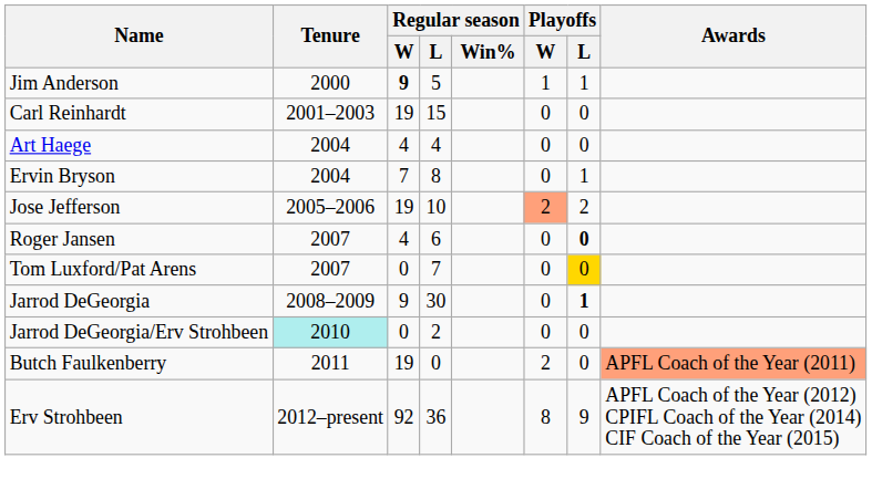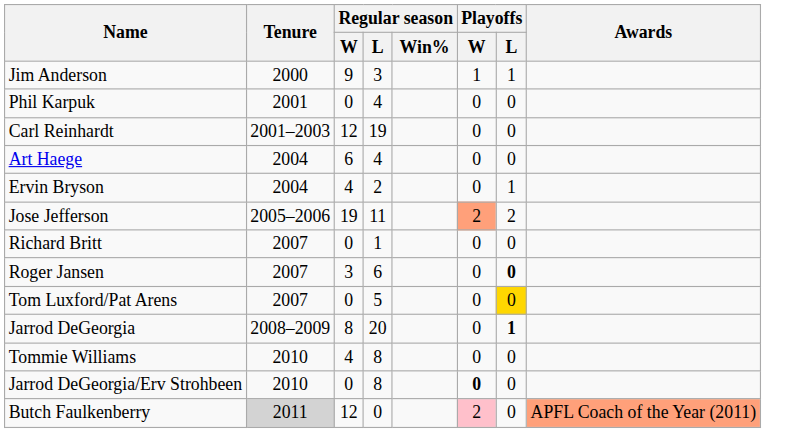Jim Anderson | Regular season / W: bold -> normal
Jim Anderson | Regular season / L: 5 -> 3
+ row: Phil Karpuk | 2001 | 0 | 4 | 0 | 0
Carl Reinhardt | Regular season / W: 19 -> 12
Carl Reinhardt | Regular season / L: 15 -> 19
Art Haege | Regular season / W: 4 -> 6
Ervin Bryson | Regular season / W: 7 -> 4
Ervin Bryson | Regular season / L: 8 -> 2
Jose Jefferson | Regular season / L: 10 -> 11
+ row: Richard Britt | 2007 | 0 | 1 | 0 | 0
Roger Jansen | Regular season / W: 4 -> 3
Tom Luxford/Pat Arens | Regular season / L: 7 -> 5
Jarrod DeGeorgia | Regular season / W: 9 -> 8
Jarrod DeGeorgia | Regular season / L: 30 -> 20
+ row: Tommie Williams | 2010 | 4 | 8 | 0 | 0
Jarrod DeGeorgia/Erv Strohbeen | Tenure: paleturquoise background -> no background
Jarrod DeGeorgia/Erv Strohbeen | Regular season / L: 2 -> 8
Jarrod DeGeorgia/Erv Strohbeen | Playoffs / W: normal -> bold
Butch Faulkenberry | Tenure: no background -> lightgrey background
Butch Faulkenberry | Regular season / W: 19 -> 12
Butch Faulkenberry | Playoffs / W: no background -> pink background
- row: Erv Strohbeen | 2012–present | 92 | 36 | 8 | 9 | APFL Coach of the Year (2012) CPIFL Coach of the Year (2014) CIF Coach of the Year (2015)
